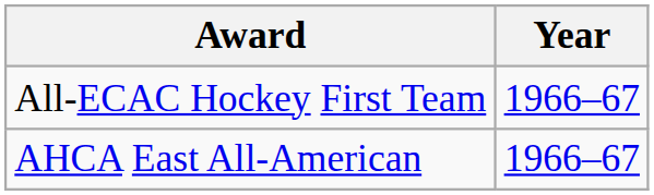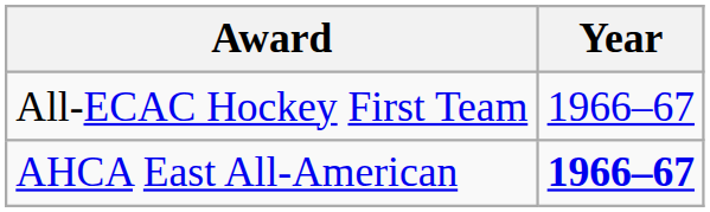row 3 | Year: normal -> bold
